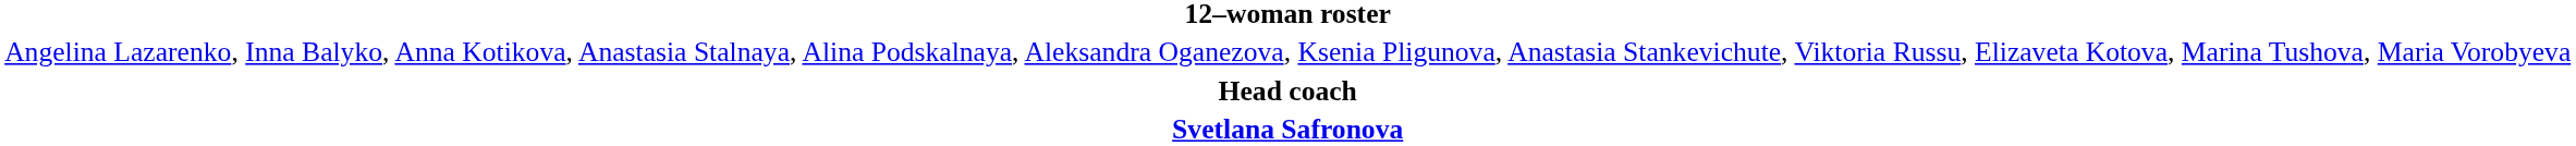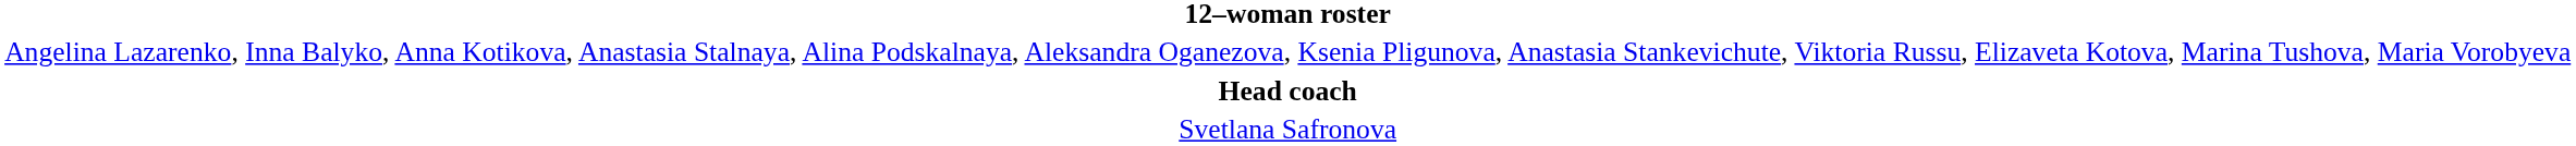row 4 | column 1: bold -> normal
